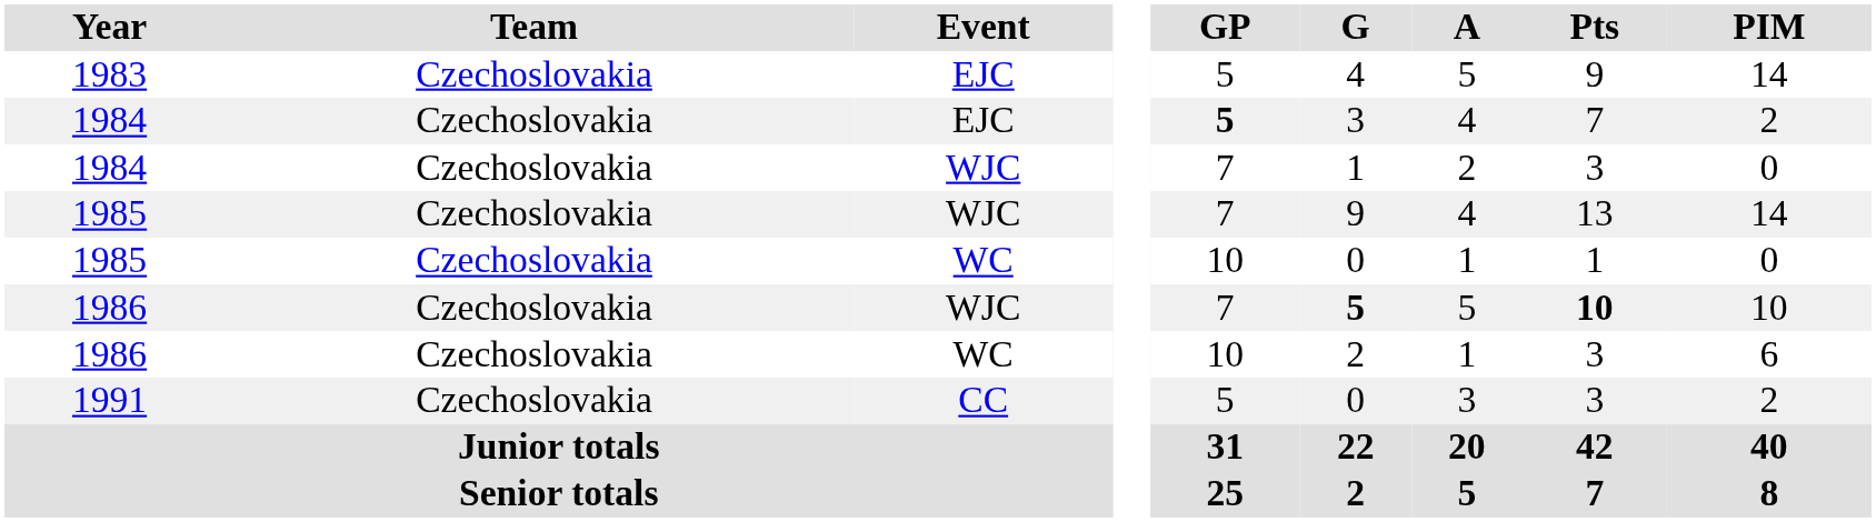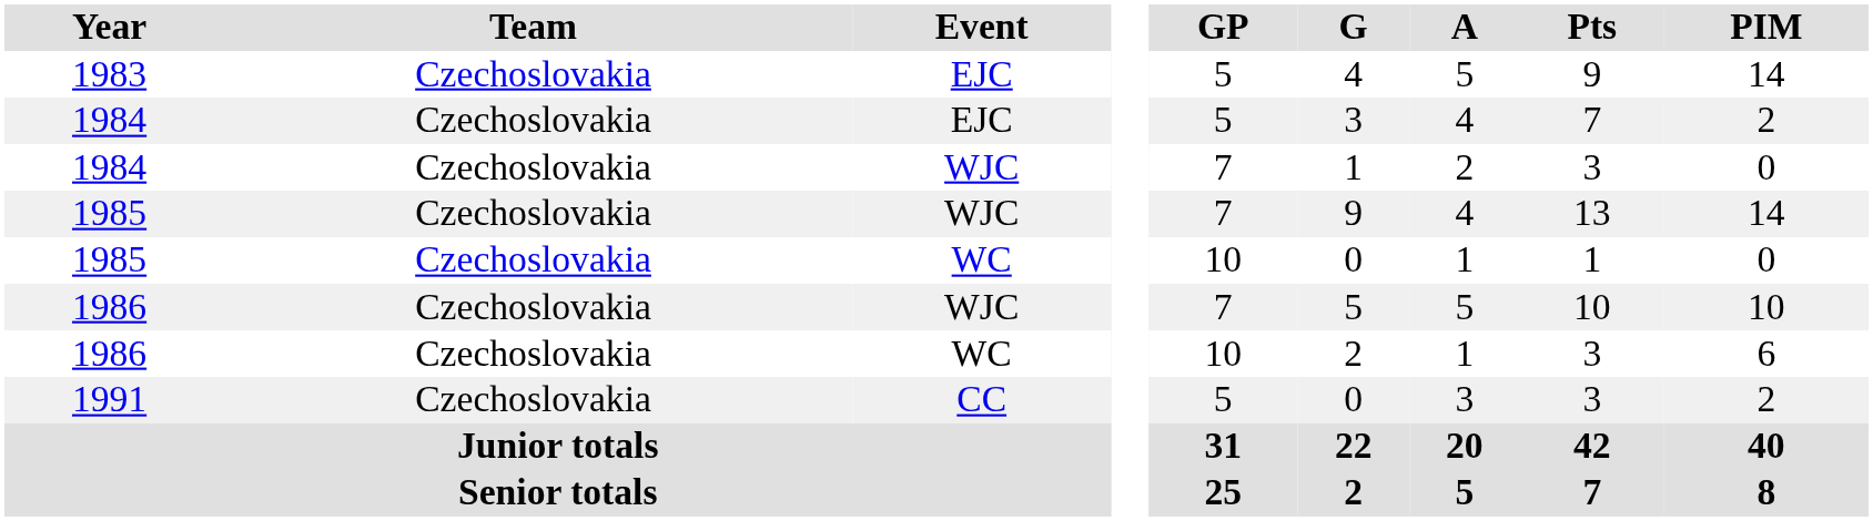1984 / EJC | GP: bold -> normal
1986 / WJC | G: bold -> normal
1986 / WJC | Pts: bold -> normal
